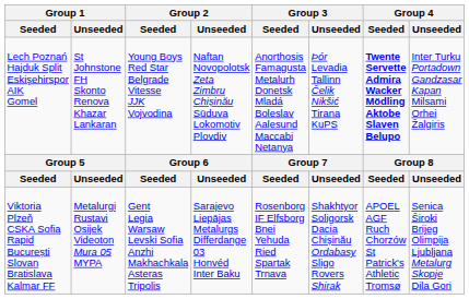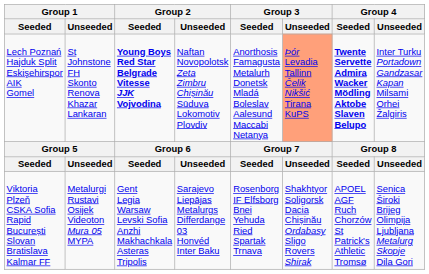Lech Poznań Hajduk Split Eskişehirspor AIK Gomel | Group 2 / Seeded: normal -> bold
Lech Poznań Hajduk Split Eskişehirspor AIK Gomel | Group 3 / Unseeded: no background -> lightsalmon background
